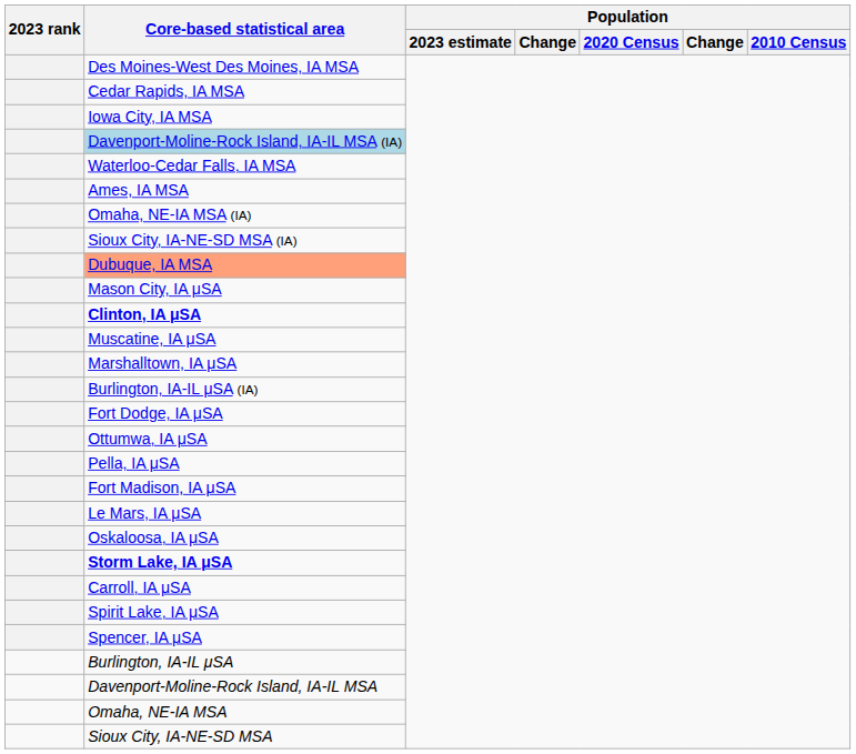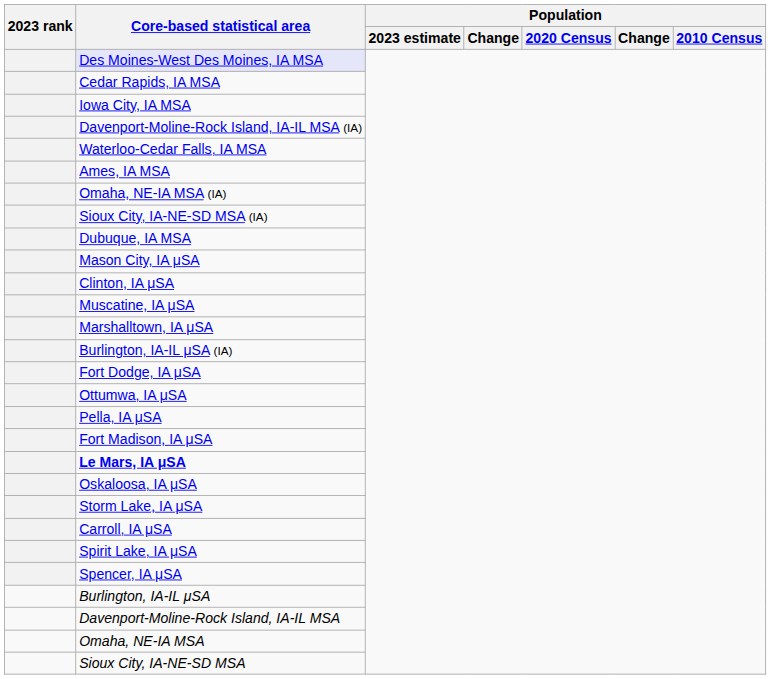Des Moines-West Des Moines, IA MSA | Core-based statistical area: no background -> lavender background
Davenport-Moline-Rock Island, IA-IL MSA (IA) | Core-based statistical area: lightblue background -> no background
Dubuque, IA MSA | Core-based statistical area: lightsalmon background -> no background
Clinton, IA μSA | Core-based statistical area: bold -> normal
Le Mars, IA μSA | Core-based statistical area: normal -> bold
Storm Lake, IA μSA | Core-based statistical area: bold -> normal
